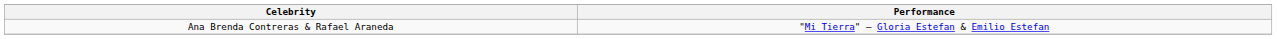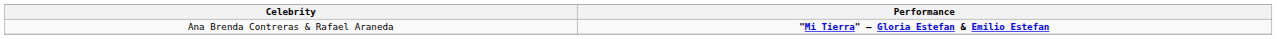Ana Brenda Contreras & Rafael Araneda | Performance: normal -> bold
